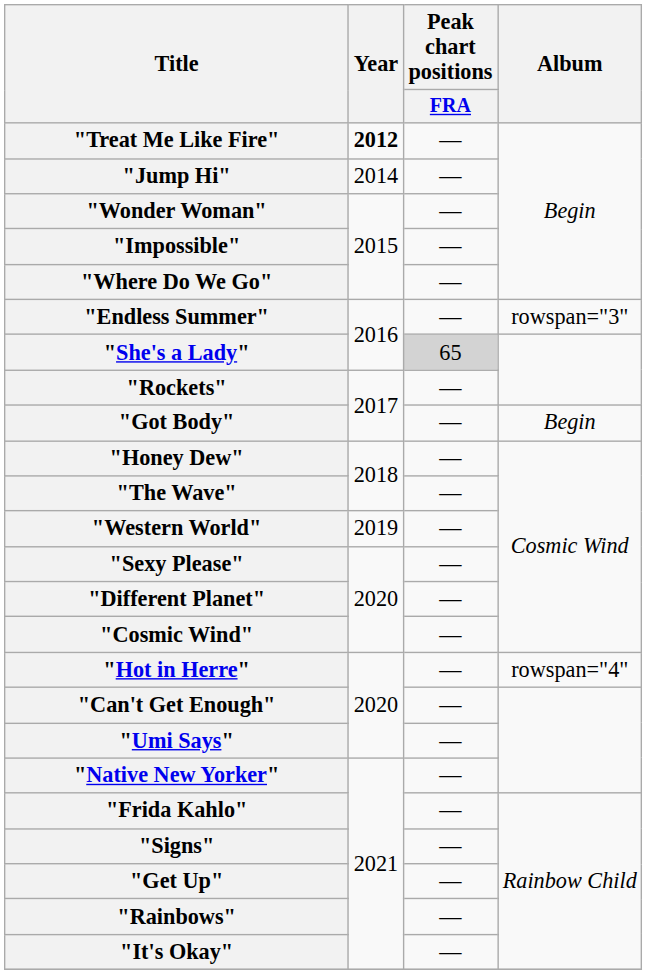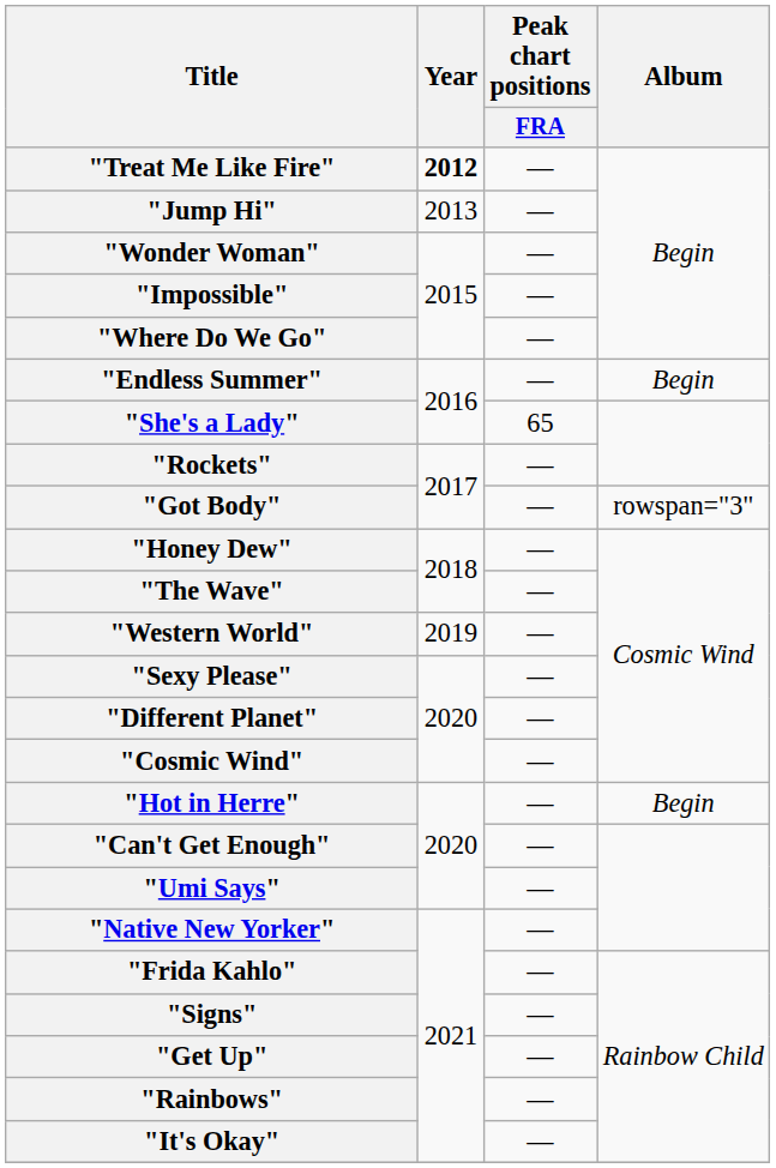"Jump Hi" | Year: 2014 -> 2013
"Endless Summer" | Album: rowspan="3" -> Begin
"She's a Lady" | Peak chart positions / FRA: lightgrey background -> no background
"Got Body" | Album: Begin -> rowspan="3"
"Hot in Herre" | Album: rowspan="4" -> Begin
